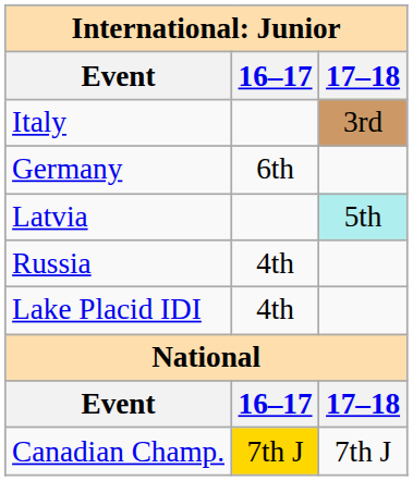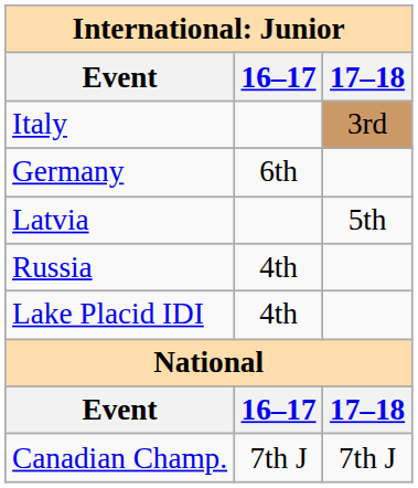Latvia | 17–18: paleturquoise background -> no background
Canadian Champ. | 16–17: gold background -> no background
